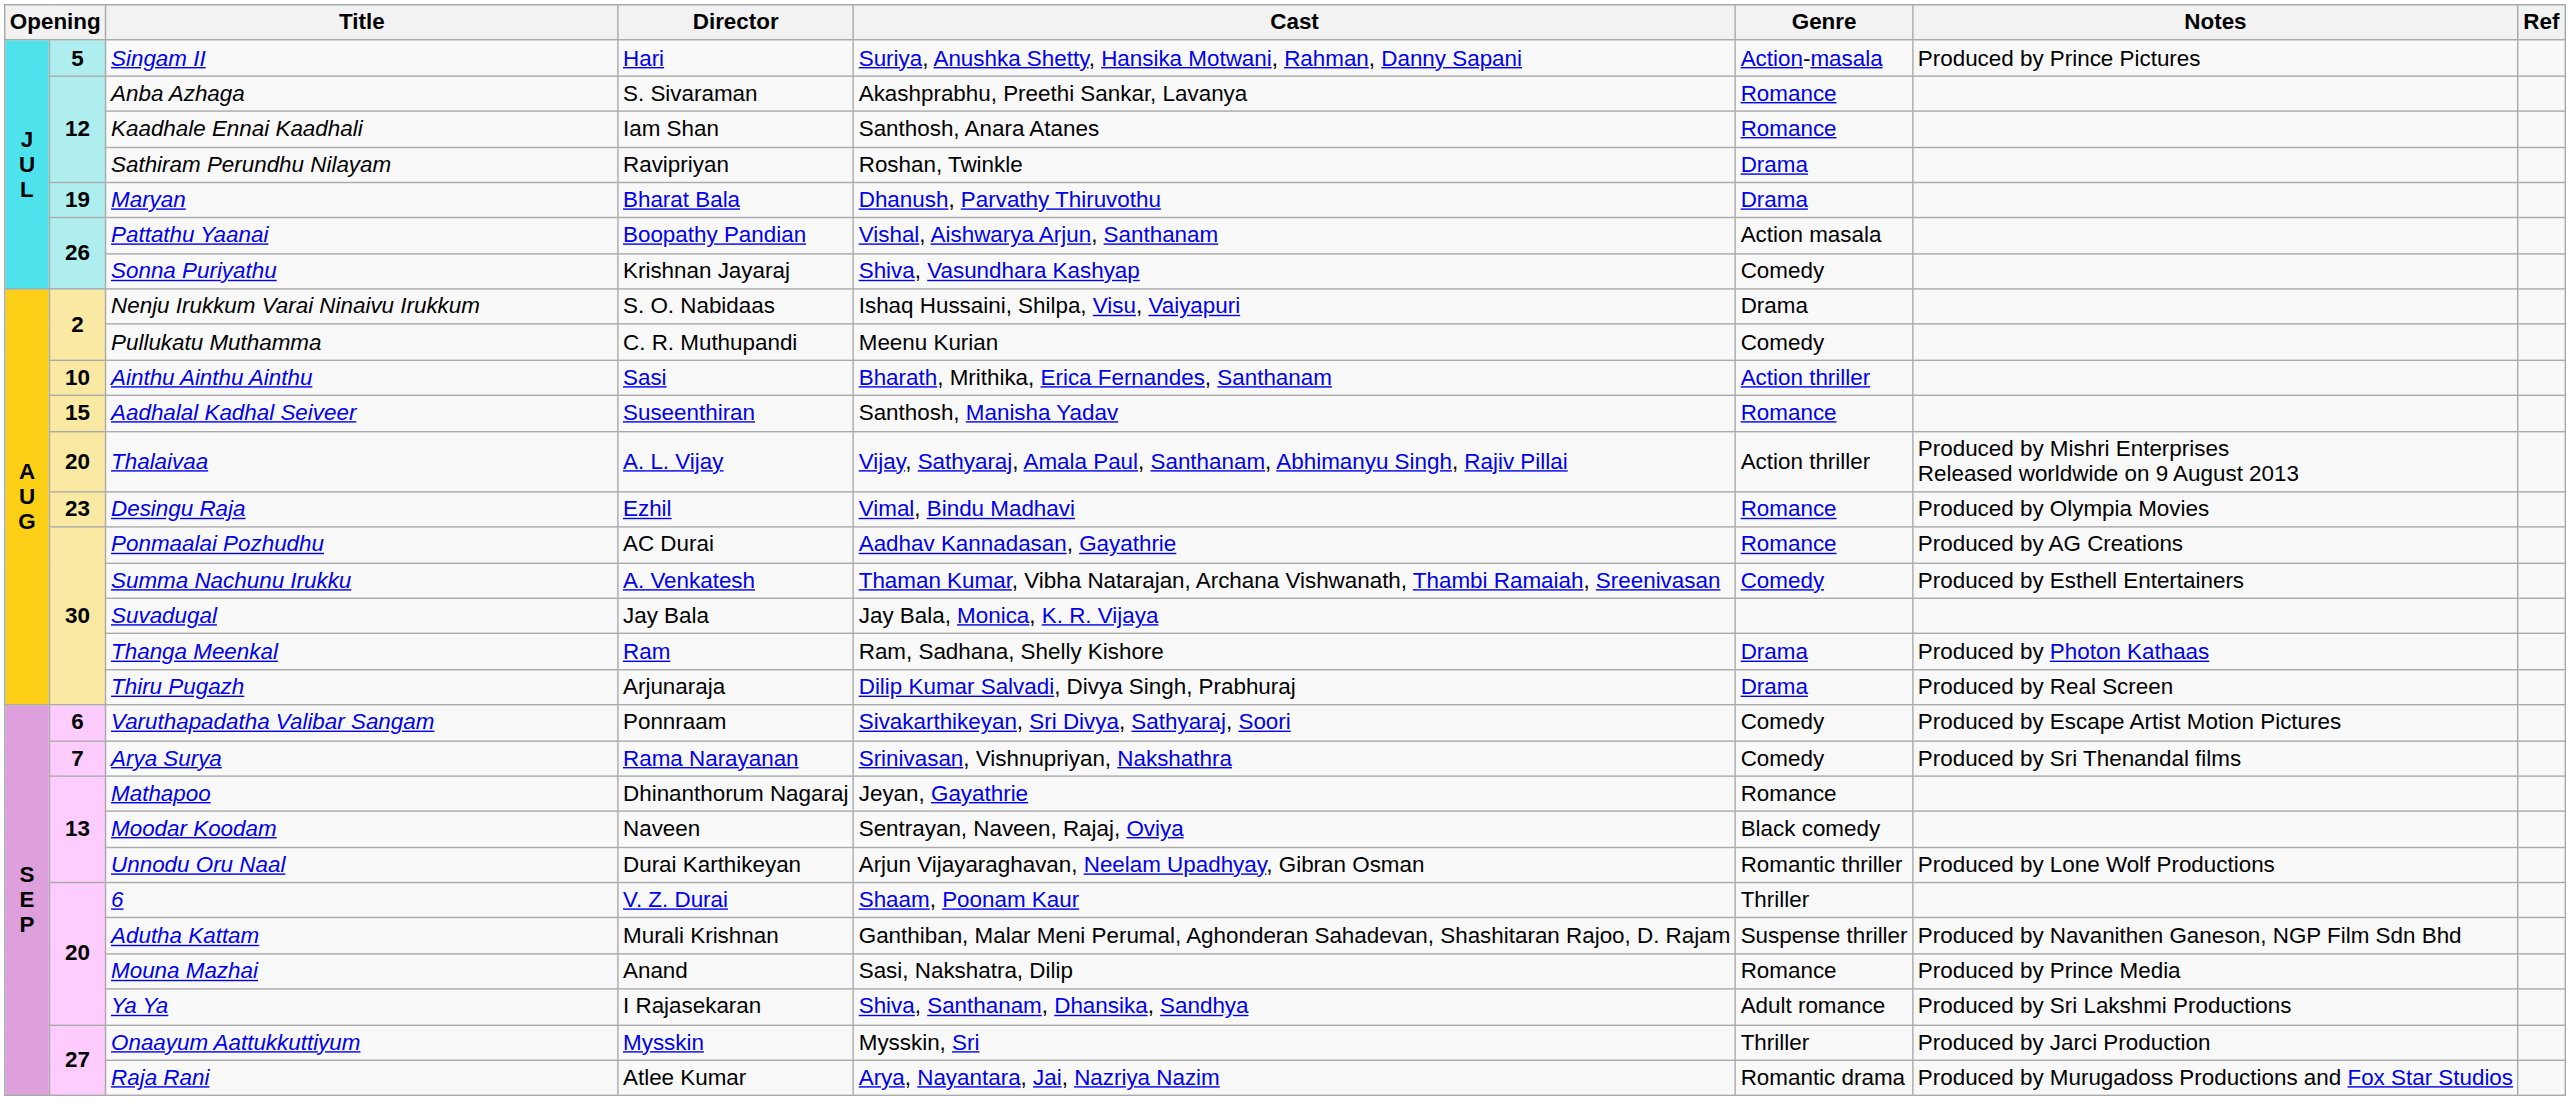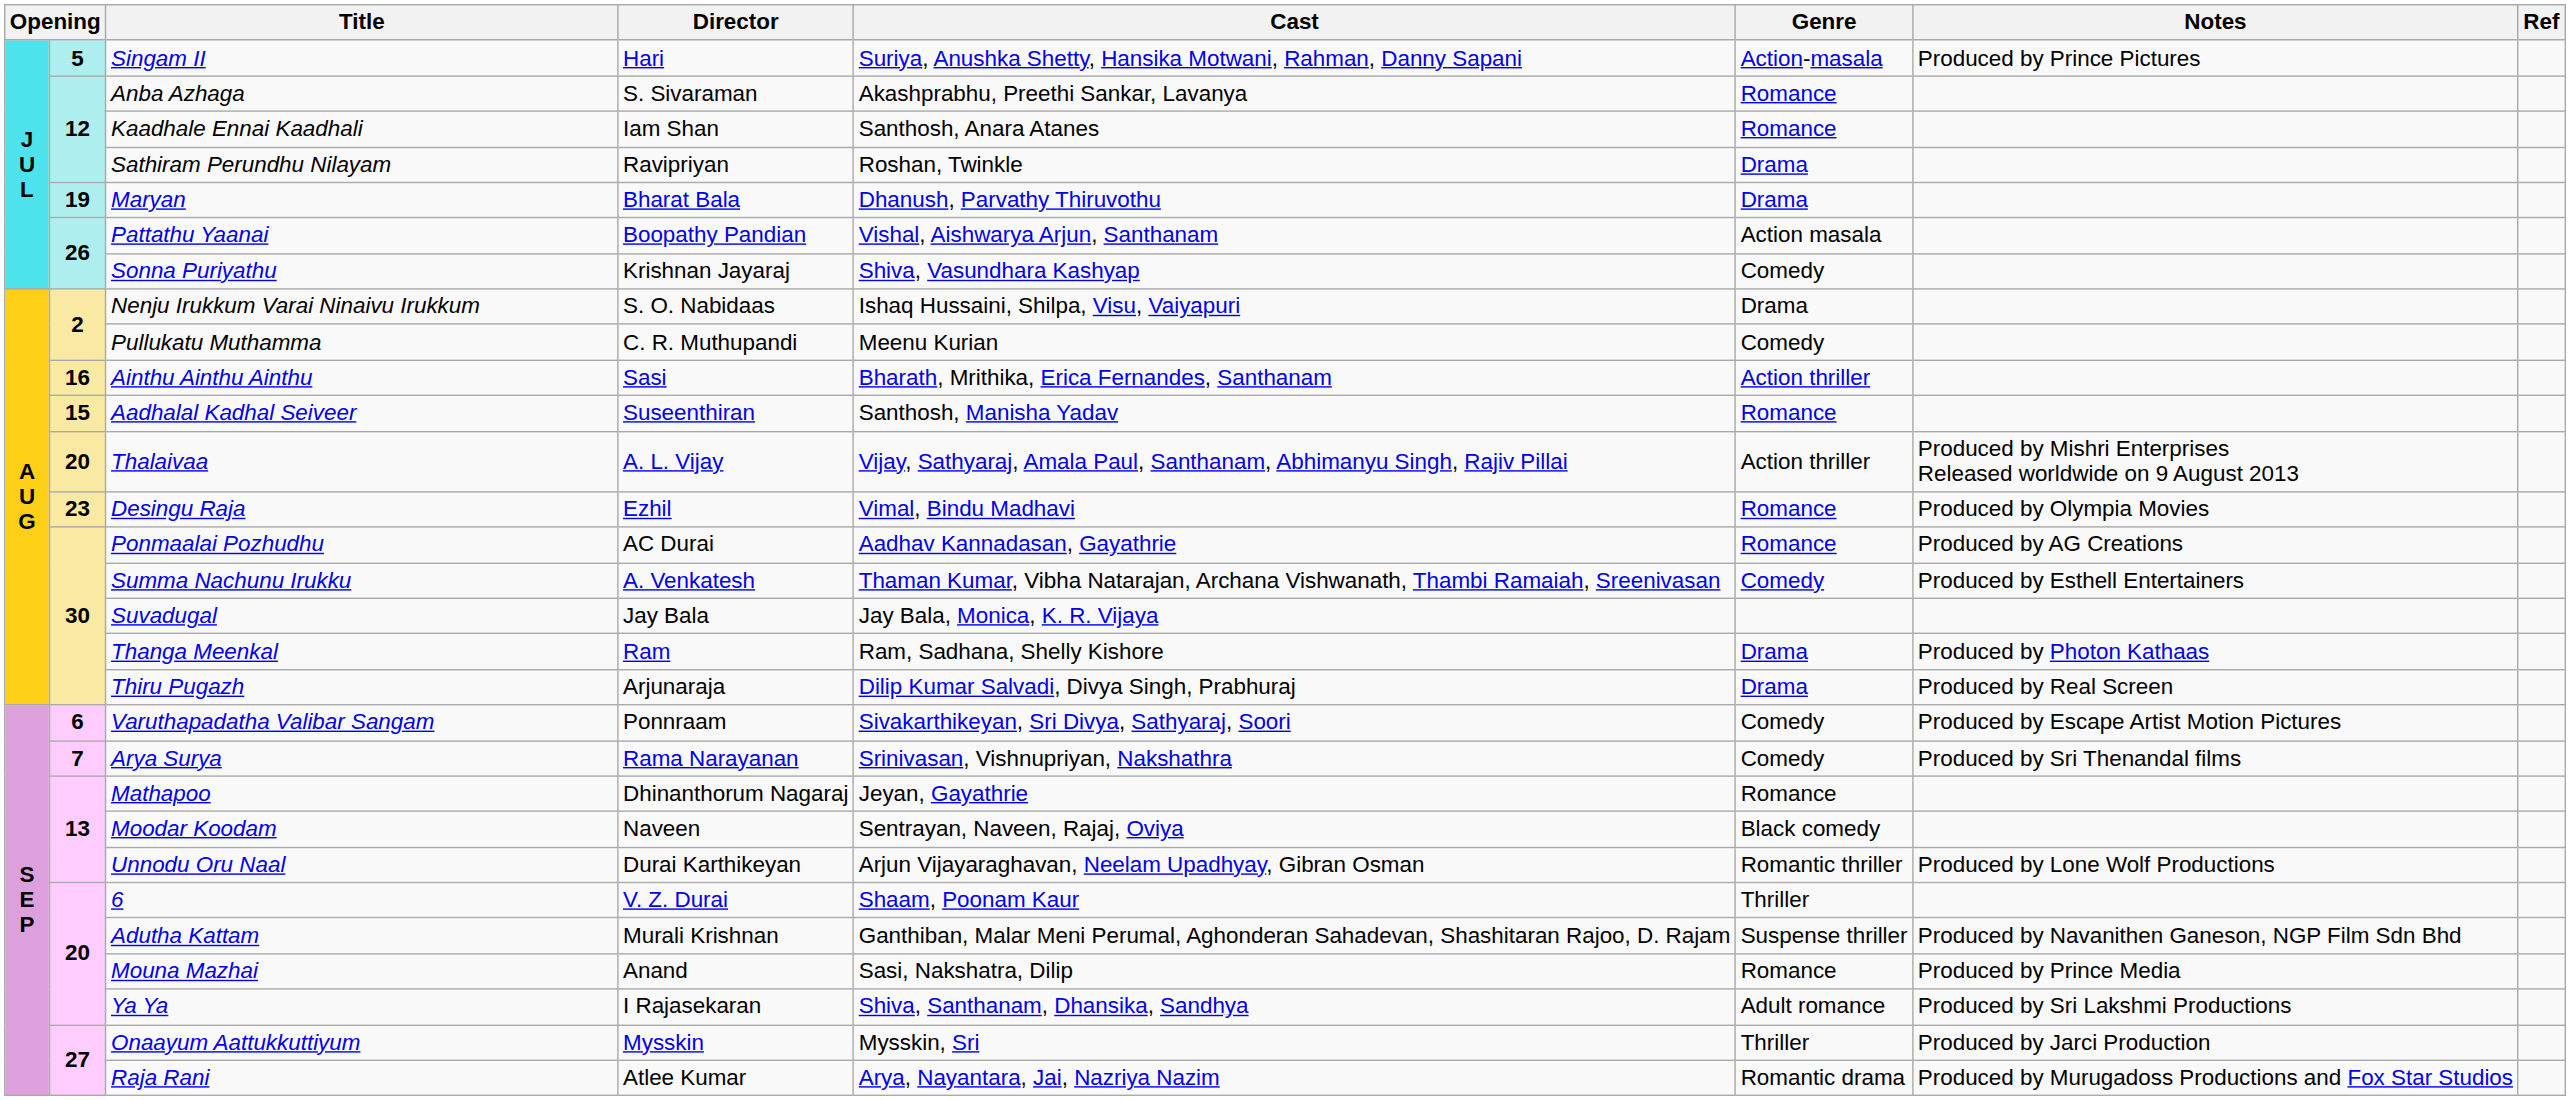Ainthu Ainthu Ainthu | column 2: 10 -> 16
